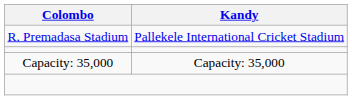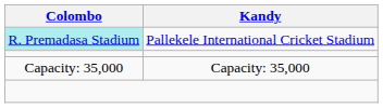row 2 | Colombo: no background -> paleturquoise background
